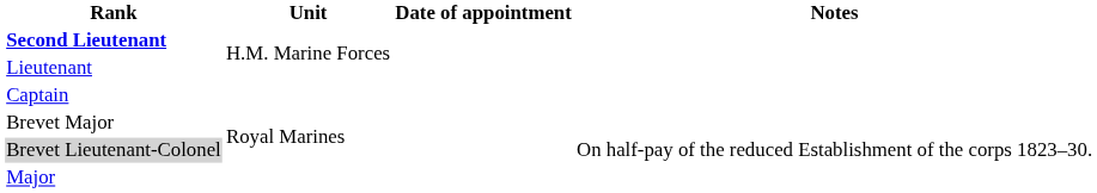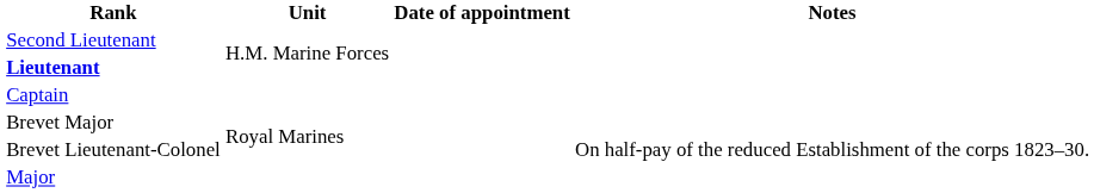Second Lieutenant | Rank: bold -> normal
Lieutenant | Rank: normal -> bold
Brevet Lieutenant-Colonel | Rank: lightgrey background -> no background
